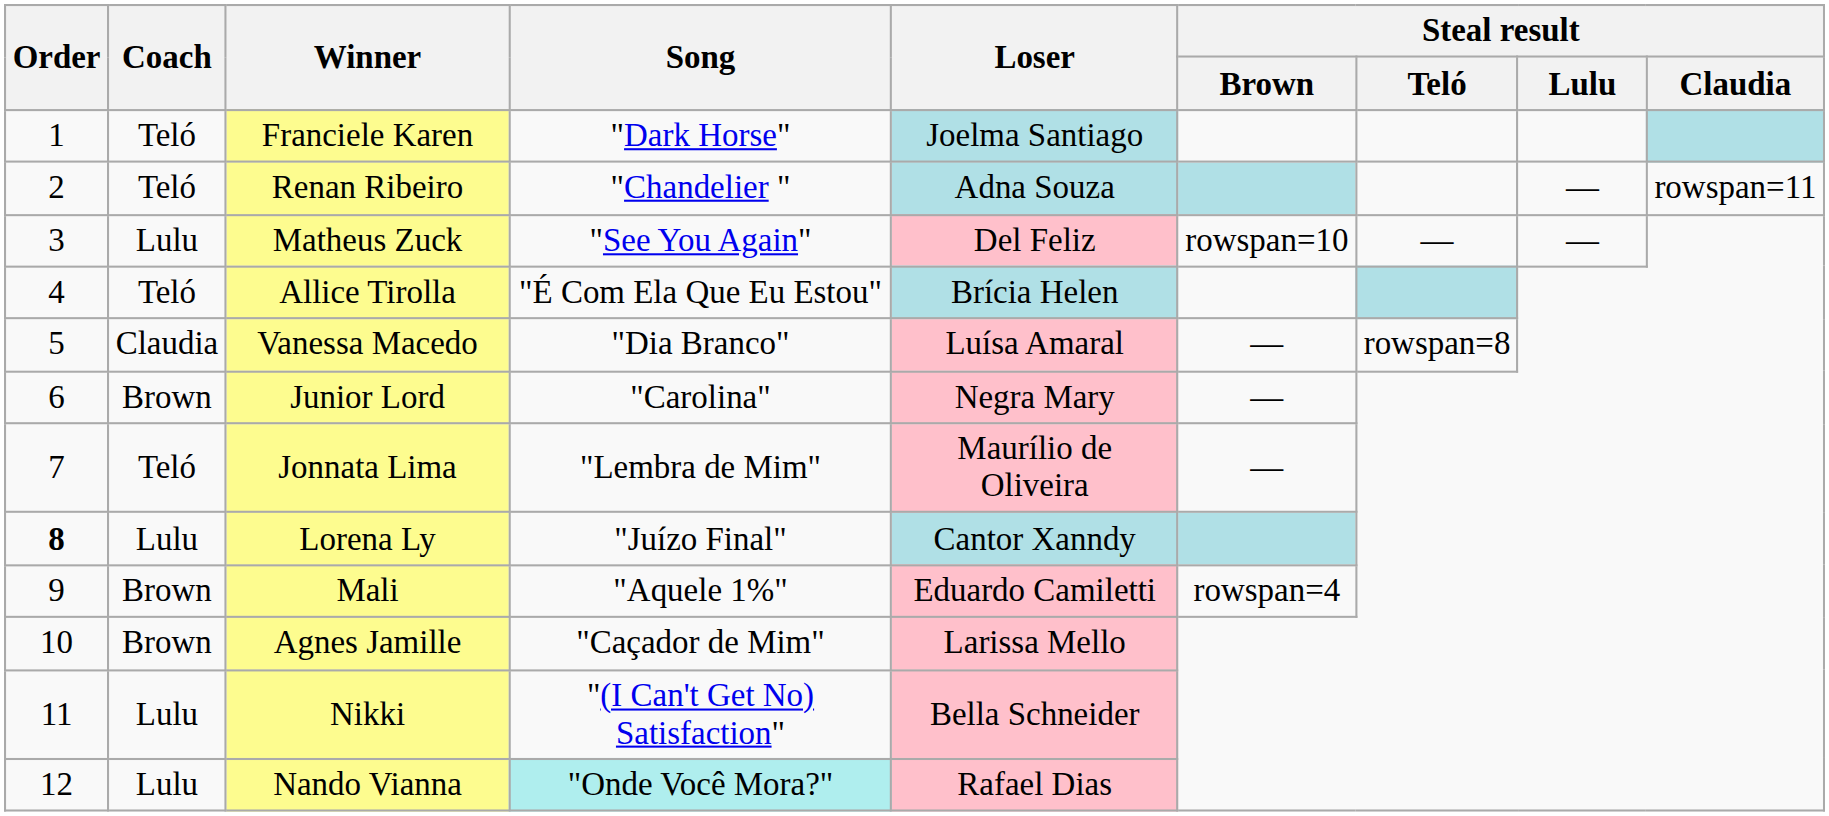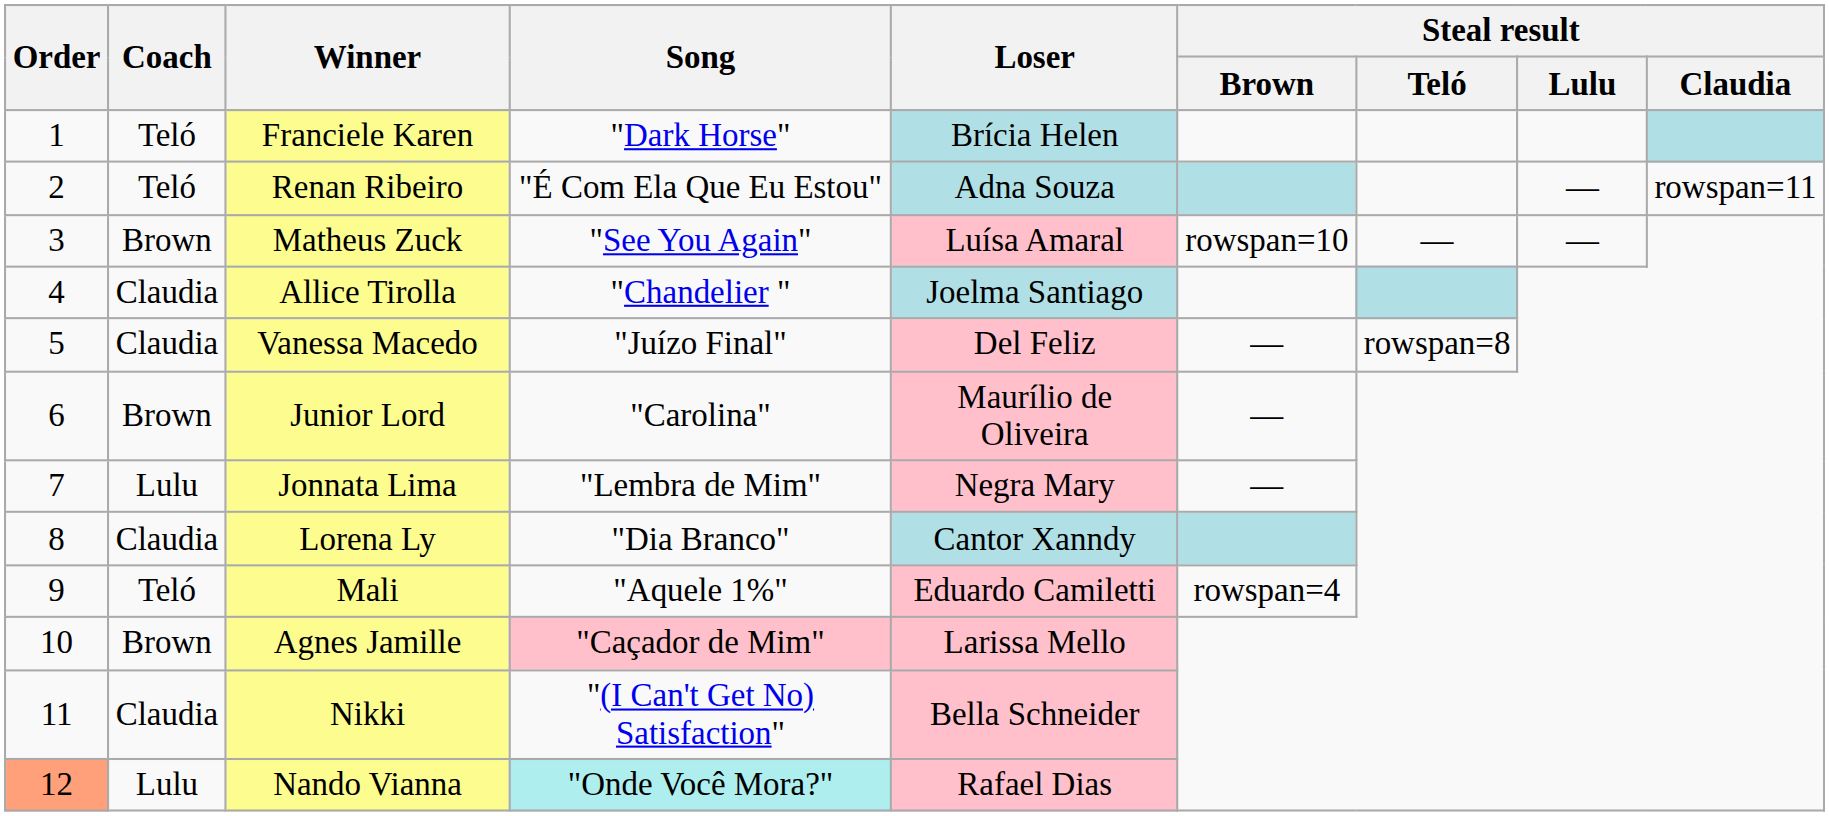Franciele Karen | Loser: Joelma Santiago -> Brícia Helen
Renan Ribeiro | Song: "Chandelier " -> "É Com Ela Que Eu Estou"
Matheus Zuck | Coach: Lulu -> Brown
Matheus Zuck | Loser: Del Feliz -> Luísa Amaral
Allice Tirolla | Coach: Teló -> Claudia
Allice Tirolla | Song: "É Com Ela Que Eu Estou" -> "Chandelier "
Allice Tirolla | Loser: Brícia Helen -> Joelma Santiago
Vanessa Macedo | Song: "Dia Branco" -> "Juízo Final"
Vanessa Macedo | Loser: Luísa Amaral -> Del Feliz
Junior Lord | Loser: Negra Mary -> Maurílio de Oliveira
Jonnata Lima | Coach: Teló -> Lulu
Jonnata Lima | Loser: Maurílio de Oliveira -> Negra Mary
Lorena Ly | Order: bold -> normal
Lorena Ly | Coach: Lulu -> Claudia
Lorena Ly | Song: "Juízo Final" -> "Dia Branco"
Mali | Coach: Brown -> Teló
Agnes Jamille | Song: no background -> pink background
Nikki | Coach: Lulu -> Claudia
Nando Vianna | Order: no background -> lightsalmon background
